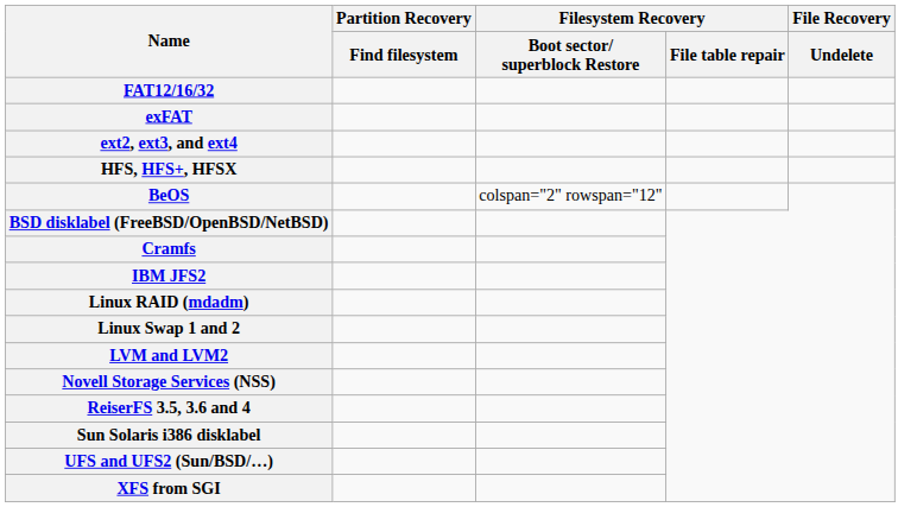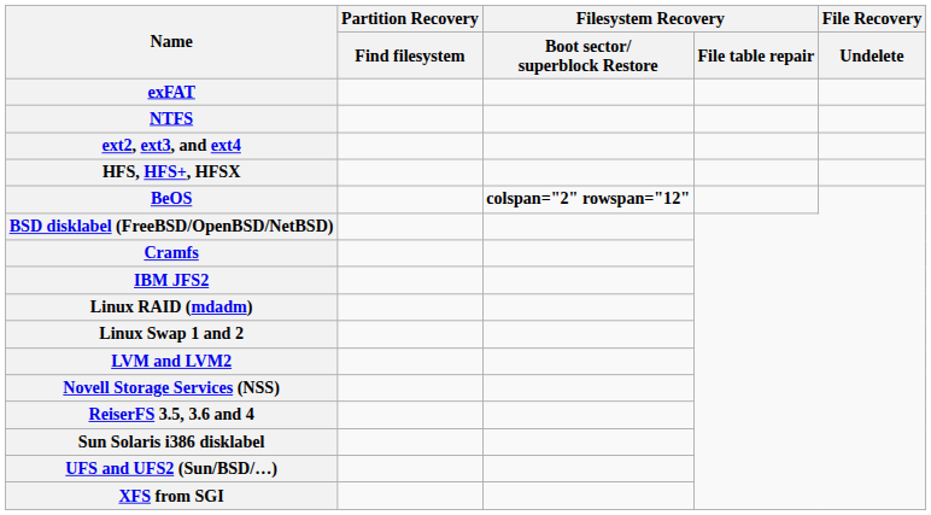- row: FAT12/16/32
+ row: NTFS
BeOS | Filesystem Recovery / Boot sector/ superblock Restore: normal -> bold
